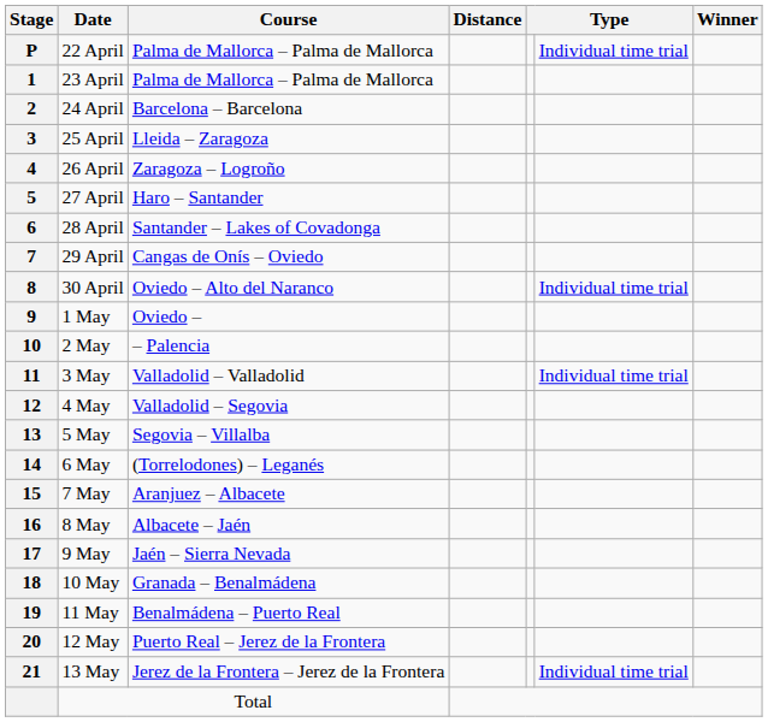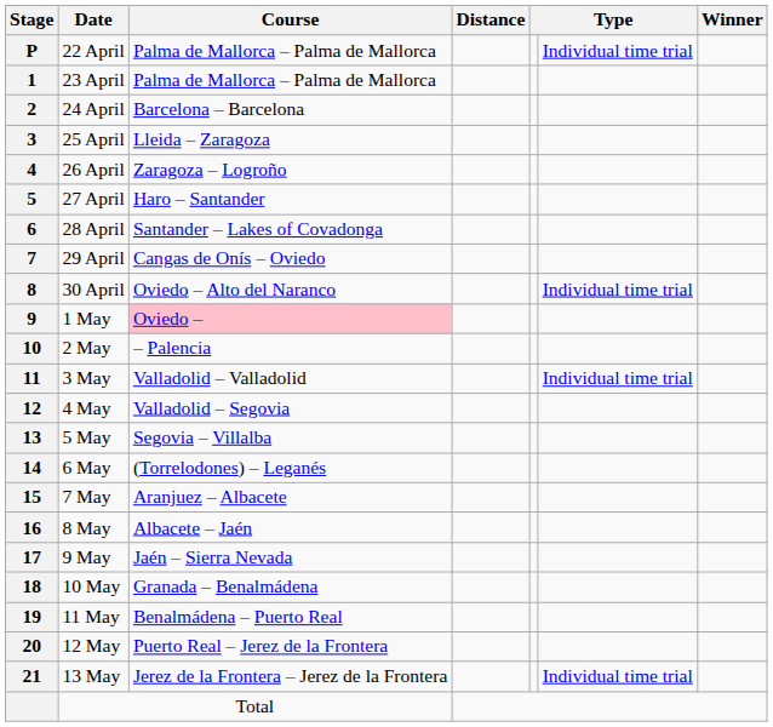1 May | Course: no background -> pink background
